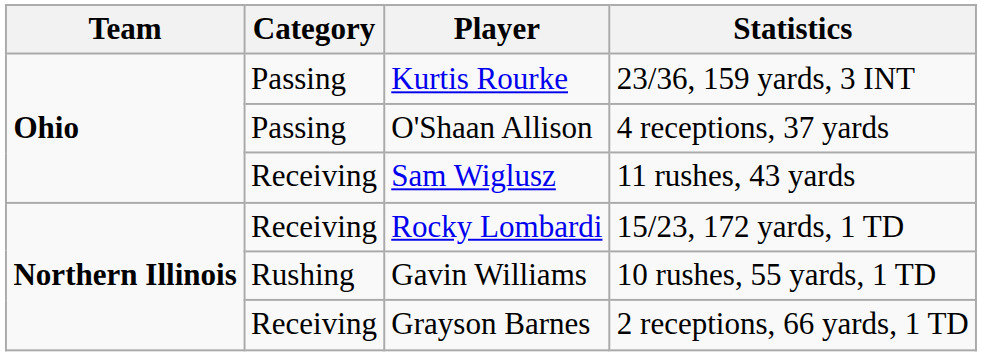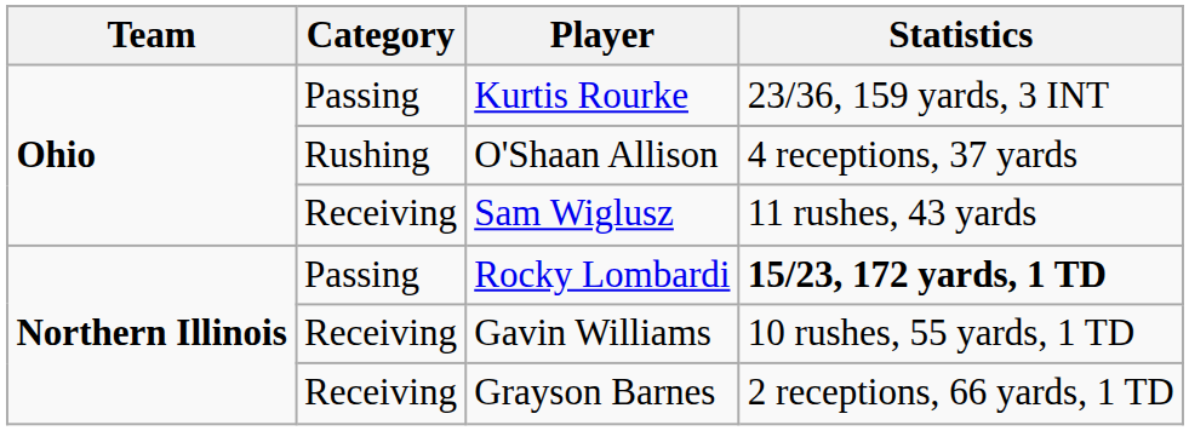O'Shaan Allison | Category: Passing -> Rushing
Rocky Lombardi | Category: Receiving -> Passing
Rocky Lombardi | Statistics: normal -> bold
Gavin Williams | Category: Rushing -> Receiving
